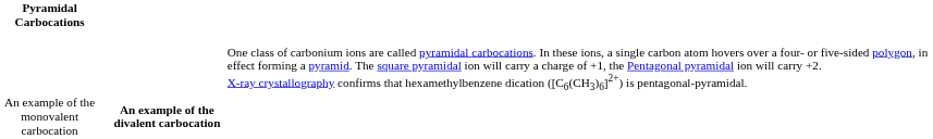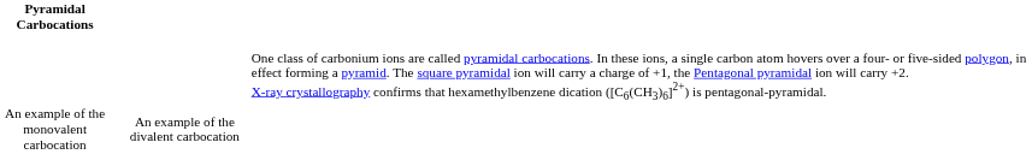An example of the monovalent carbocation | column 2: bold -> normal
